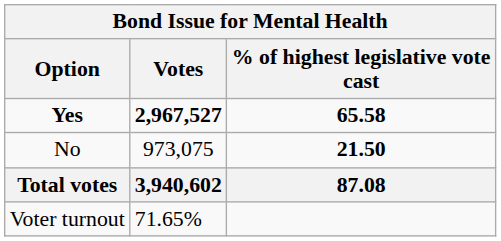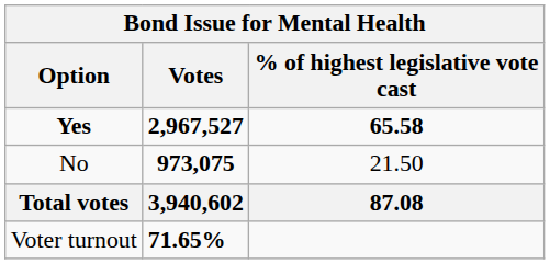No | Votes: normal -> bold
No | % of highest legislative vote cast: bold -> normal
Voter turnout | Votes: normal -> bold
